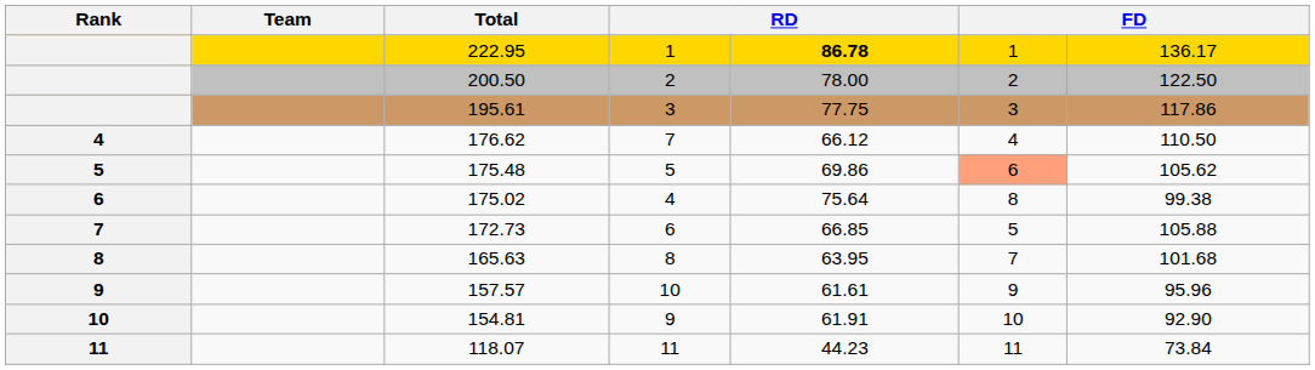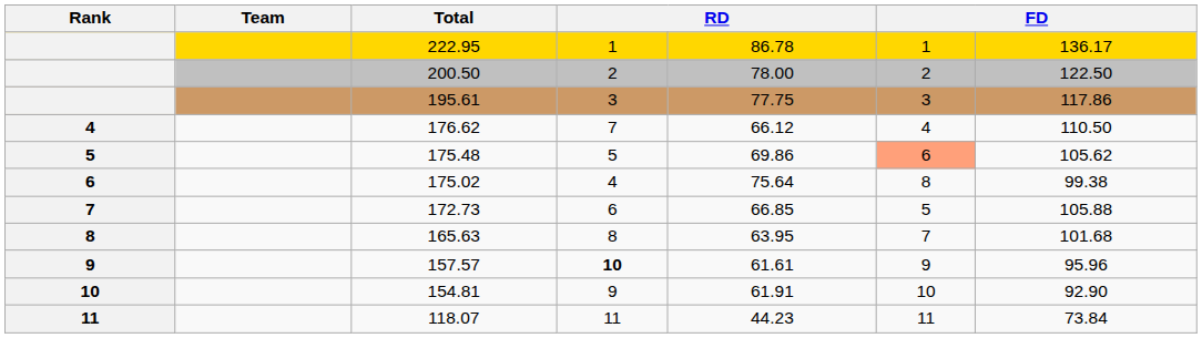222.95 | column 5: bold -> normal
157.57 | column 4: normal -> bold
